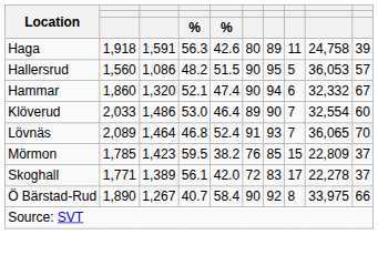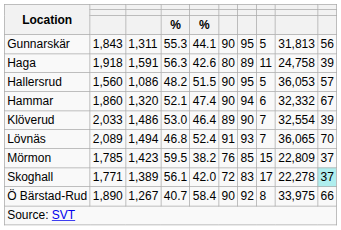+ row: Gunnarskär | 1,843 | 1,311 | 55.3 | 44.1 | 90 | 95 | 5 | 31,813 | 56
Klöverud | column 10: 60 -> 39
Lövnäs | column 3: 1,464 -> 1,494
Skoghall | column 10: no background -> paleturquoise background
